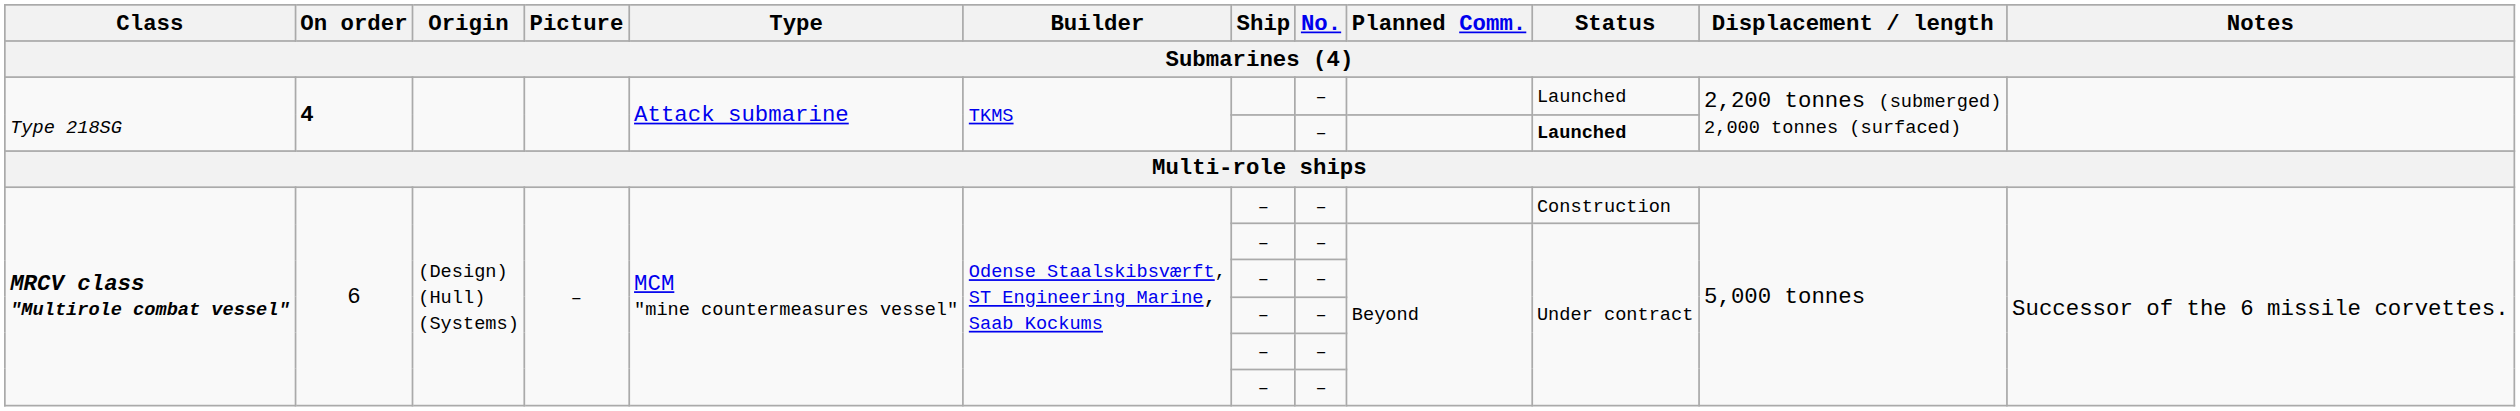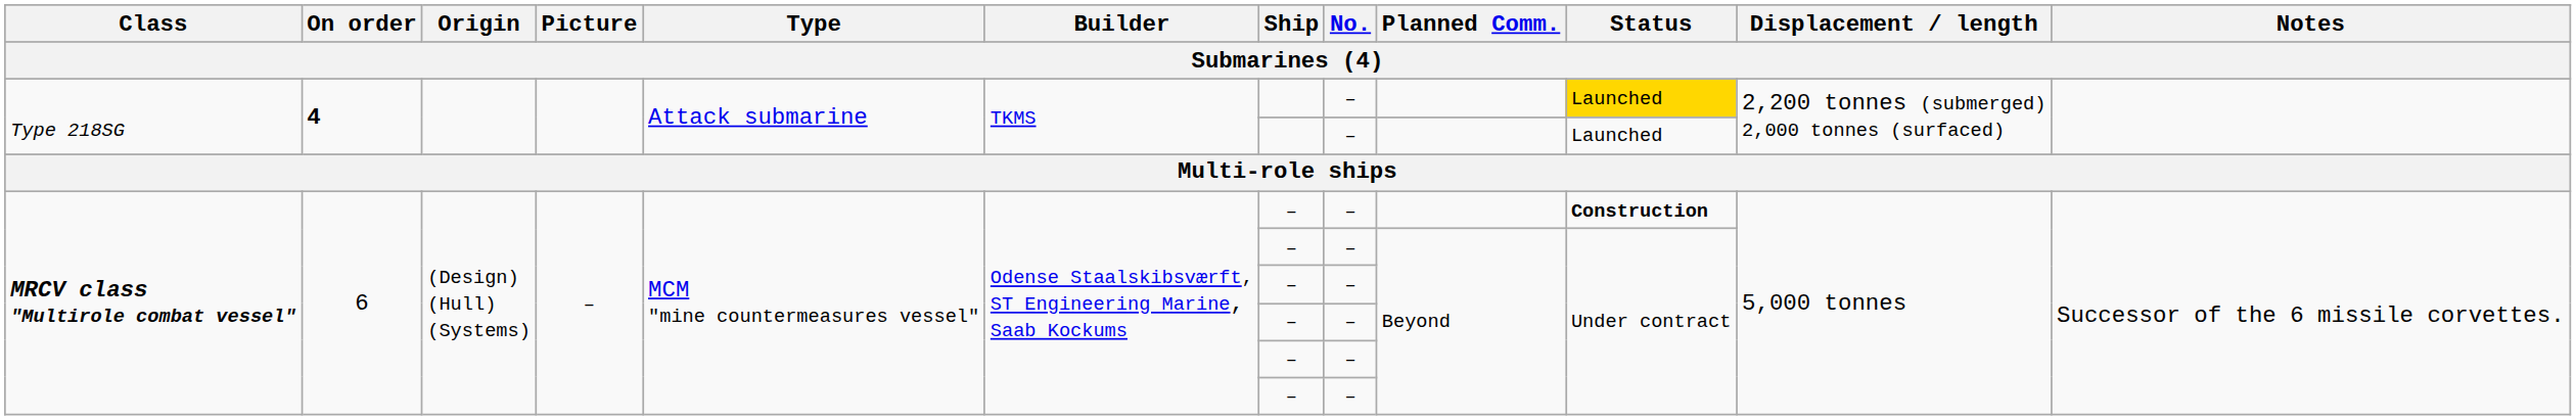row 3 | Status: no background -> gold background
row 4 | Status: bold -> normal
row 6 | Status: normal -> bold
